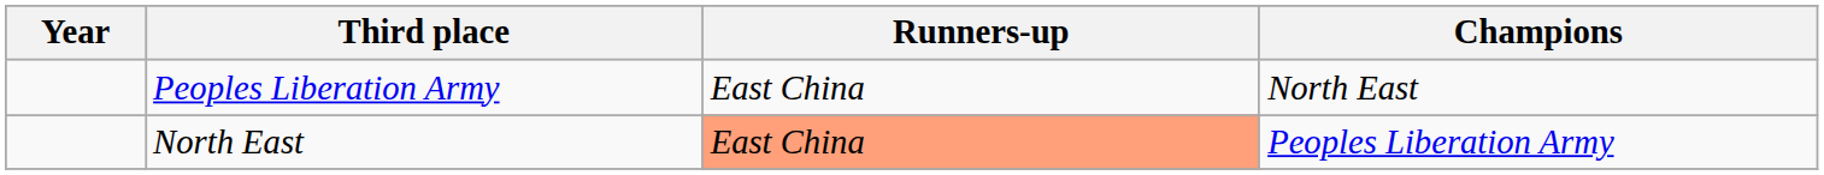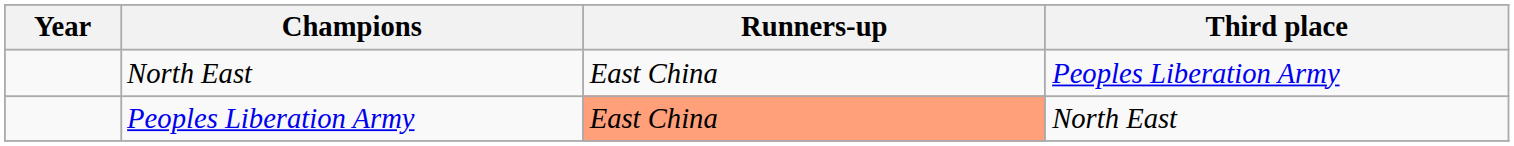columns swapped: Champions <-> Third place
